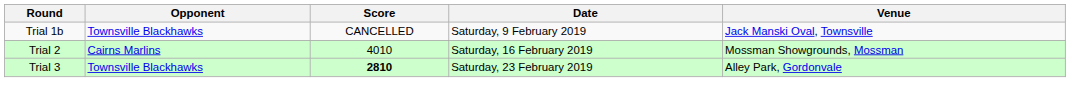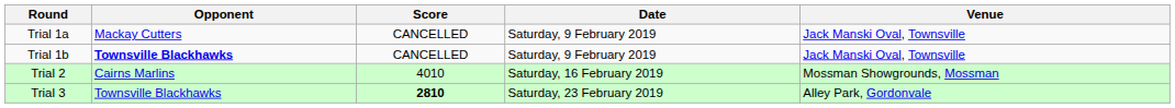+ row: Trial 1a | Mackay Cutters | CANCELLED | Saturday, 9 February 2019 | Jack Manski Oval, Townsville
Trial 1b | Opponent: normal -> bold
